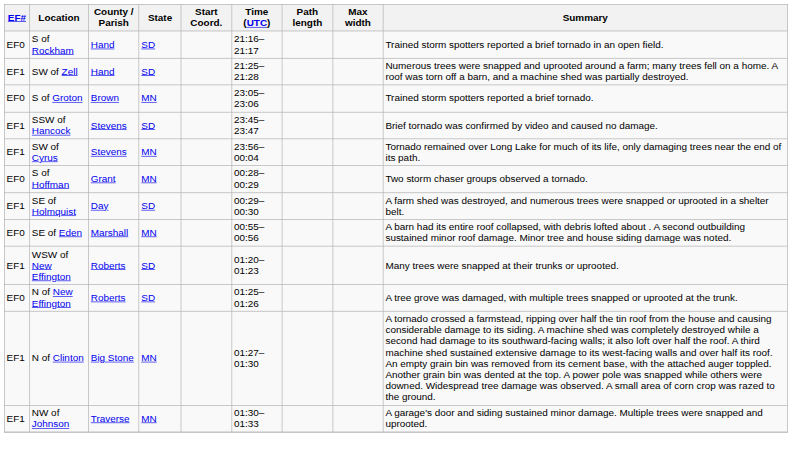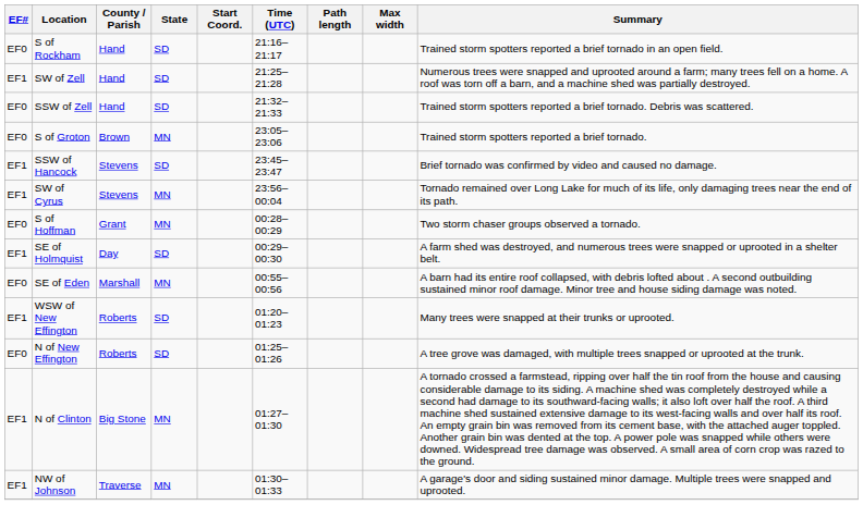+ row: EF0 | SSW of Zell | Hand | SD | 21:32–21:33 | Trained storm spotters reported a brief tornado. Debris was scattered.
